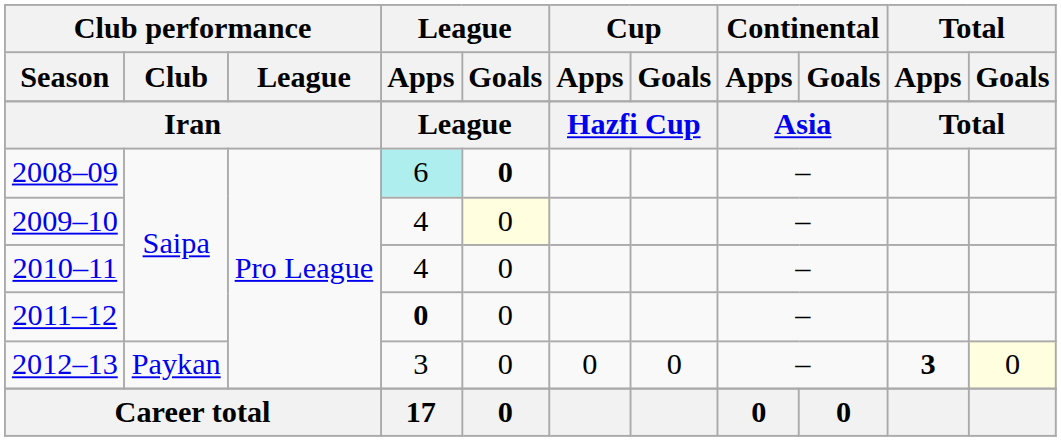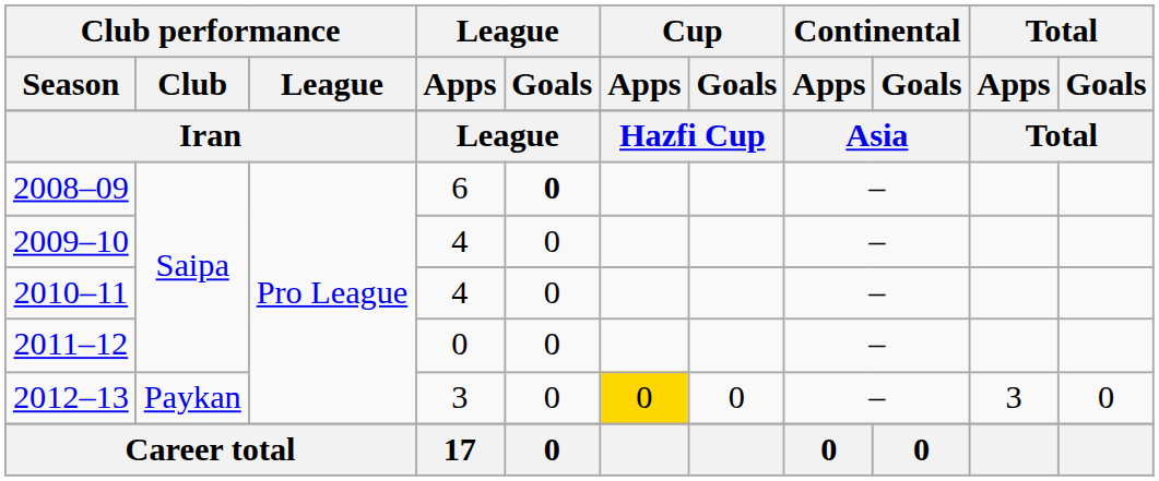2008–09 | League / Apps: paleturquoise background -> no background
2009–10 | League / Goals: lightyellow background -> no background
2011–12 | League / Apps: bold -> normal
2012–13 | Cup / Apps: no background -> gold background
2012–13 | Total / Apps: bold -> normal
2012–13 | Total / Goals: lightyellow background -> no background
